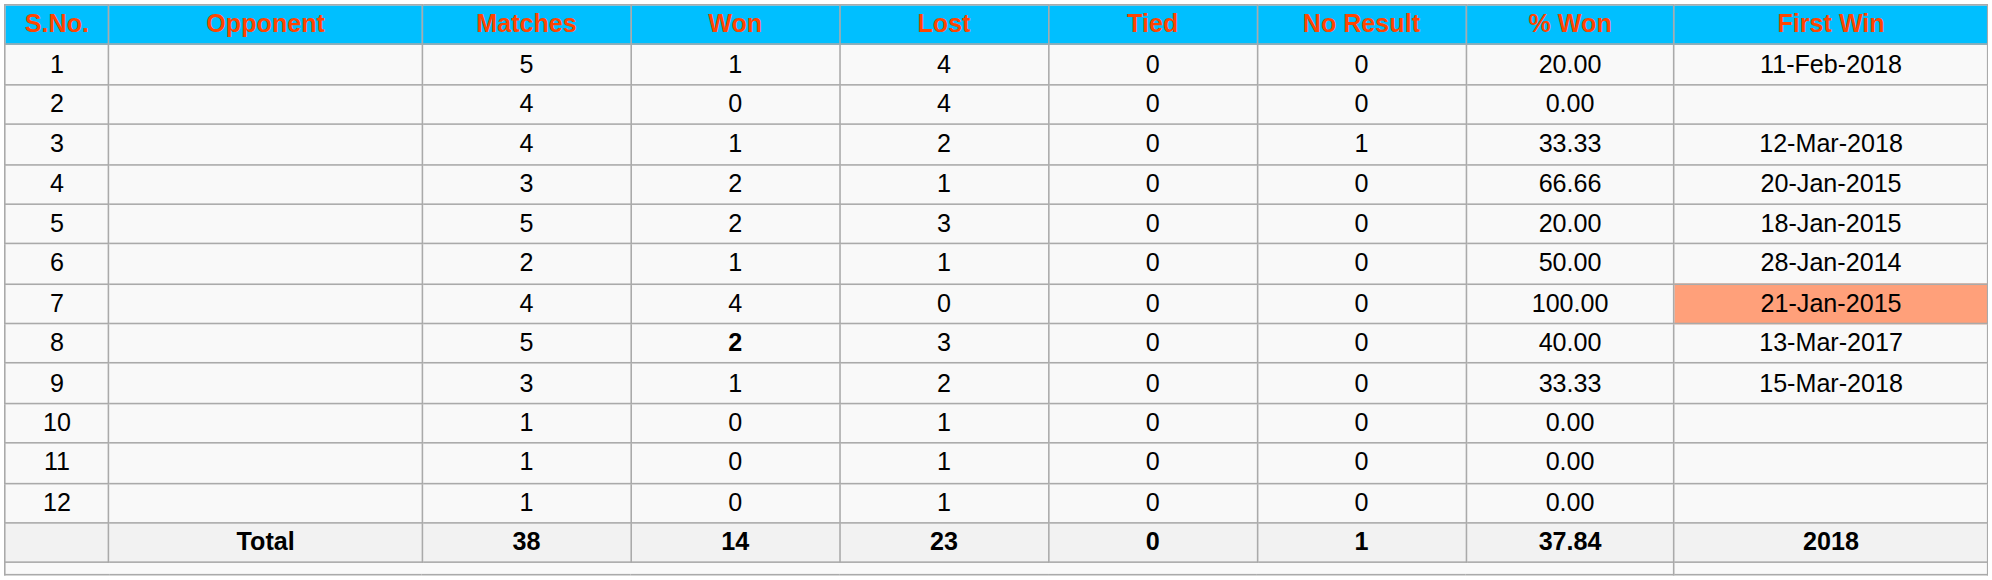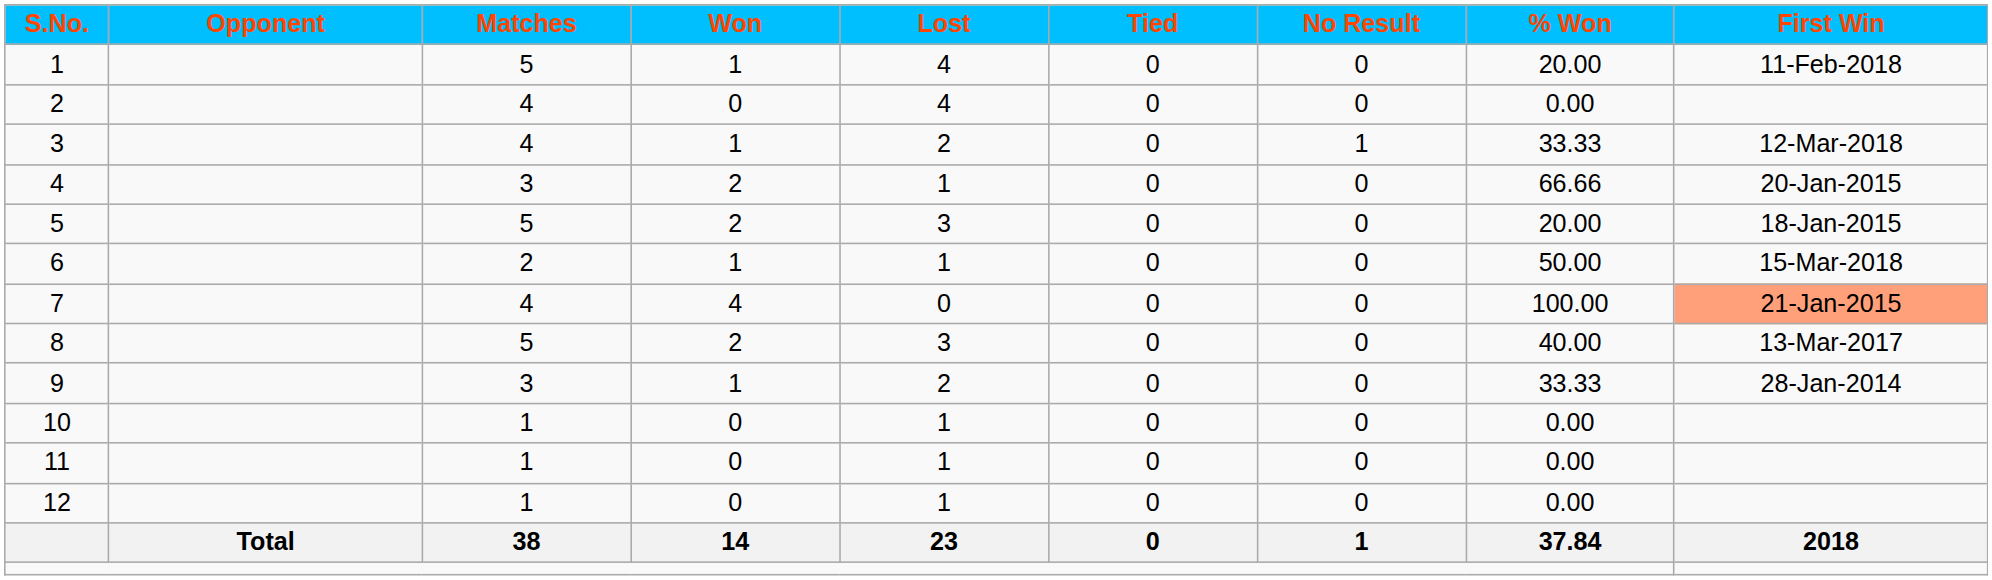6 | First Win: 28-Jan-2014 -> 15-Mar-2018
8 | Won: bold -> normal
9 | First Win: 15-Mar-2018 -> 28-Jan-2014
